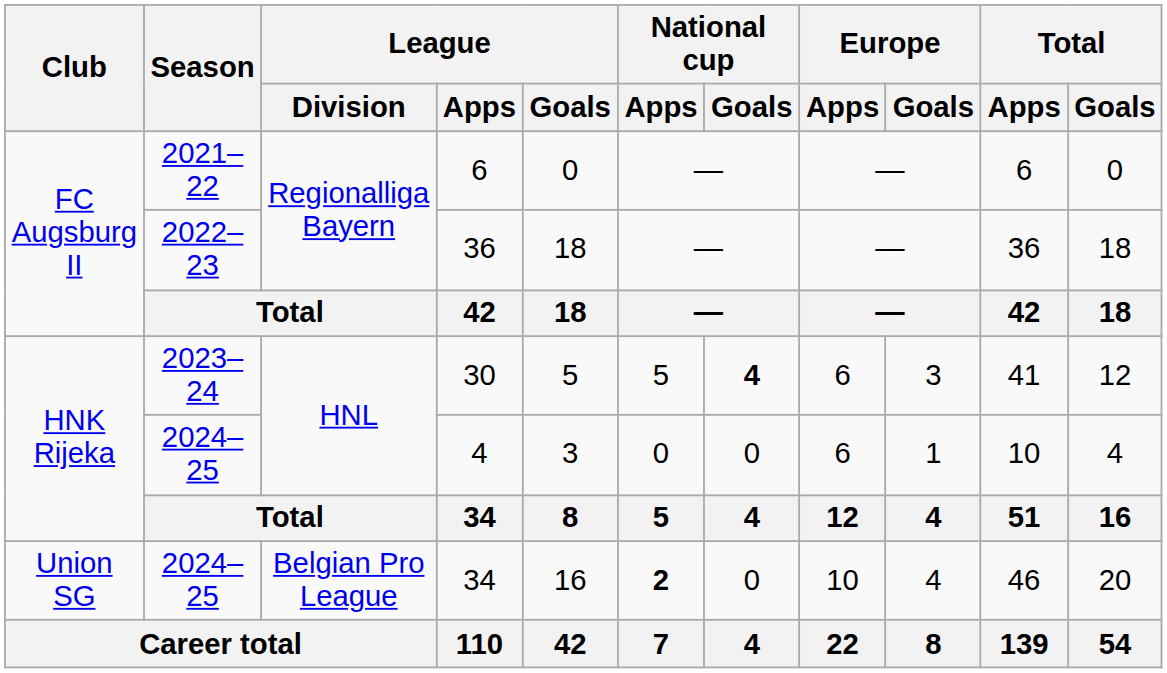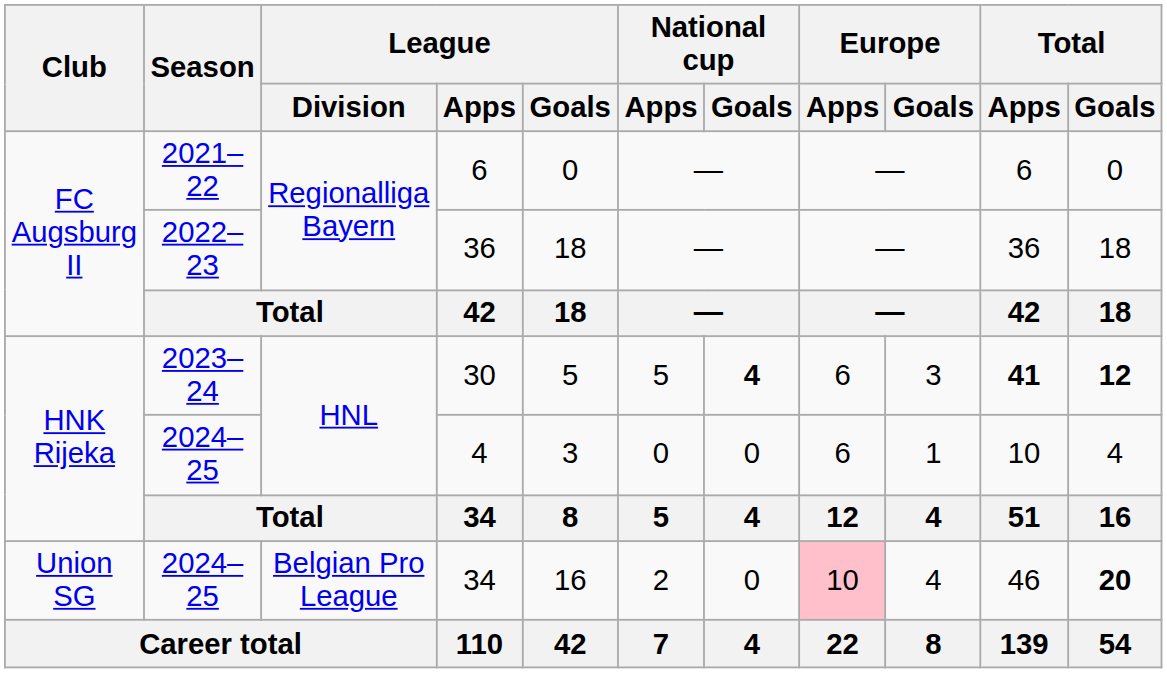30 | Total / Apps: normal -> bold
30 | Total / Goals: normal -> bold
2024–25 / 34 | National cup / Apps: bold -> normal
2024–25 / 34 | Europe / Apps: no background -> pink background
2024–25 / 34 | Total / Goals: normal -> bold
